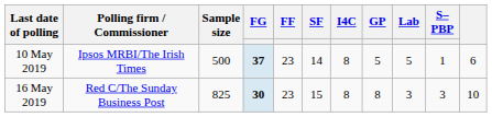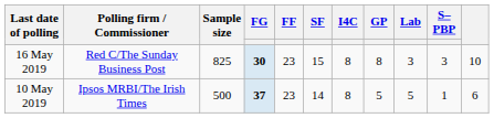rows swapped: 16 May 2019 <-> 10 May 2019
